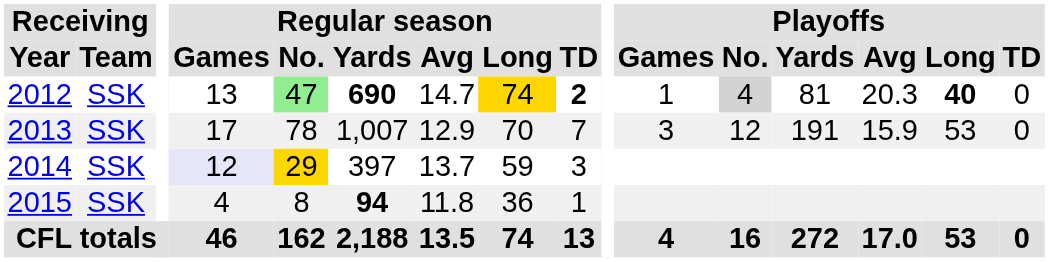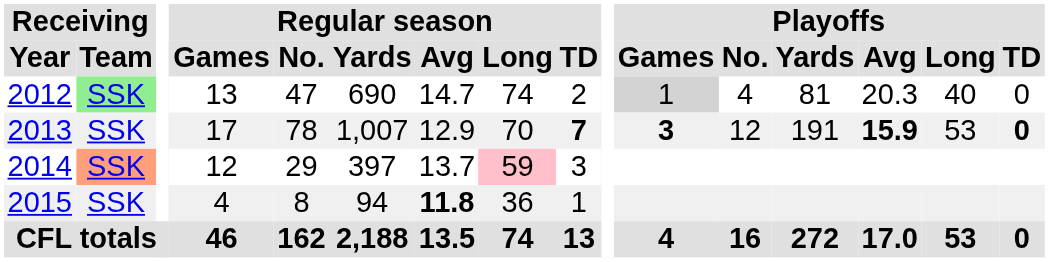2012 | Receiving / Team: no background -> lightgreen background
2012 | Regular season / No.: lightgreen background -> no background
2012 | Regular season / Yards: bold -> normal
2012 | Regular season / Long: gold background -> no background
2012 | Regular season / TD: bold -> normal
2012 | Playoffs / Games: no background -> lightgrey background
2012 | Playoffs / No.: lightgrey background -> no background
2012 | Playoffs / Long: bold -> normal
2013 | Regular season / TD: normal -> bold
2013 | Playoffs / Games: normal -> bold
2013 | Playoffs / Avg: normal -> bold
2013 | Playoffs / TD: normal -> bold
2014 | Receiving / Team: no background -> lightsalmon background
2014 | Regular season / Games: lavender background -> no background
2014 | Regular season / No.: gold background -> no background
2014 | Regular season / Long: no background -> pink background
2015 | Regular season / Yards: bold -> normal
2015 | Regular season / Avg: normal -> bold
